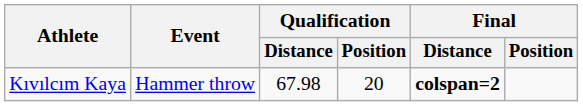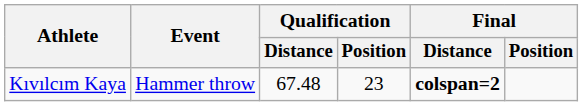Kıvılcım Kaya | Qualification / Distance: 67.98 -> 67.48
Kıvılcım Kaya | Qualification / Position: 20 -> 23
